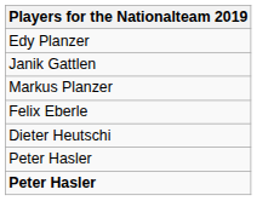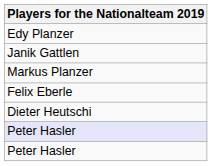row 7 | column 1: no background -> lavender background
row 8 | column 1: bold -> normal
